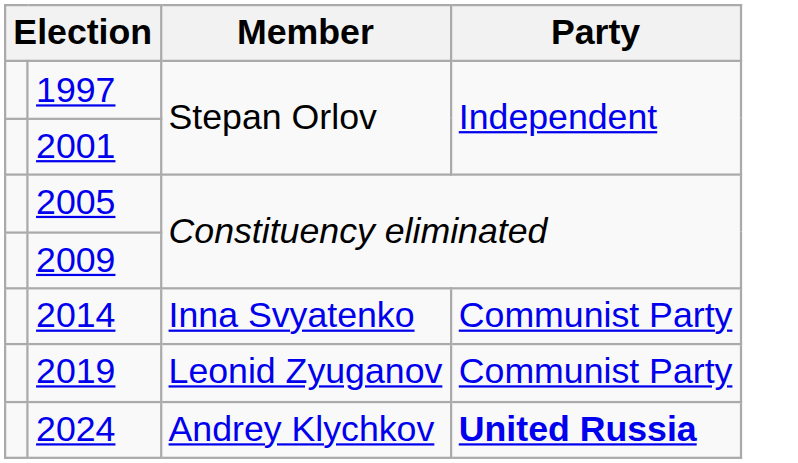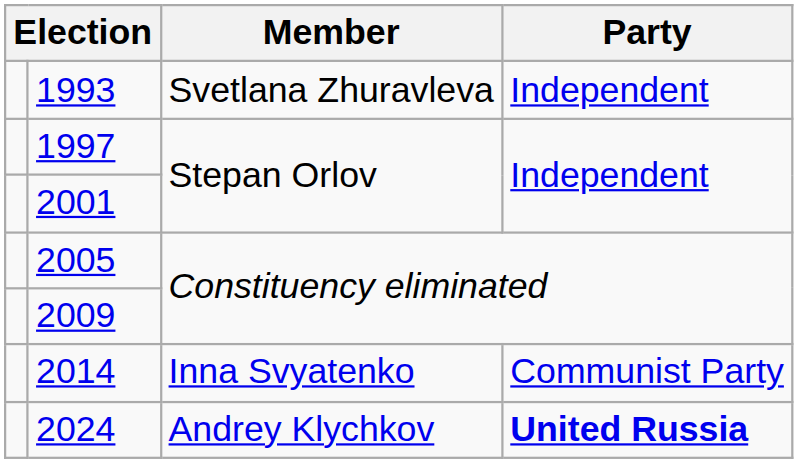+ row: 1993 | Svetlana Zhuravleva | Independent
- row: 2019 | Leonid Zyuganov | Communist Party
